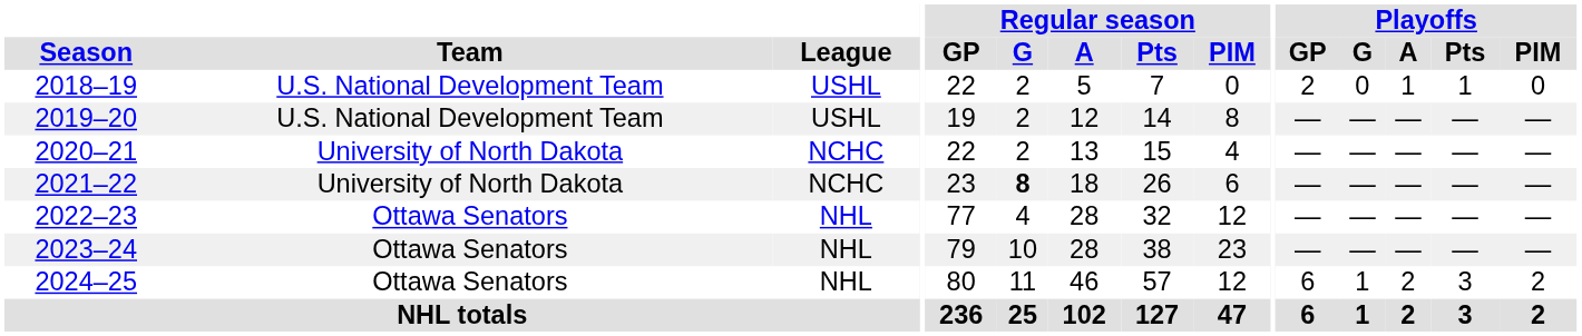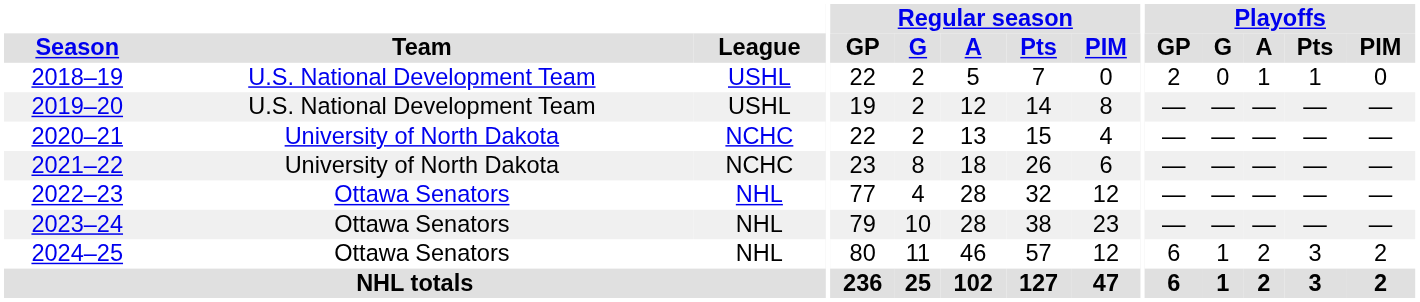2021–22 | Regular season / G: bold -> normal
